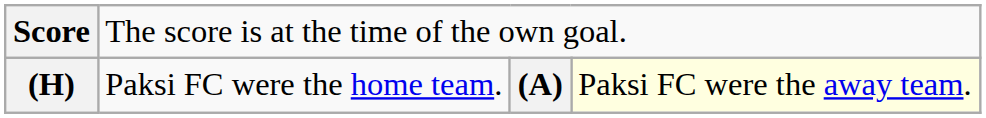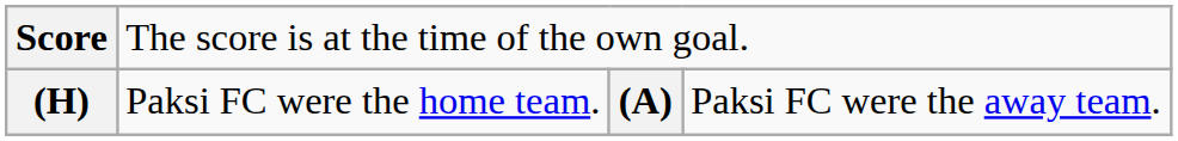(H) | column 4: lightyellow background -> no background
